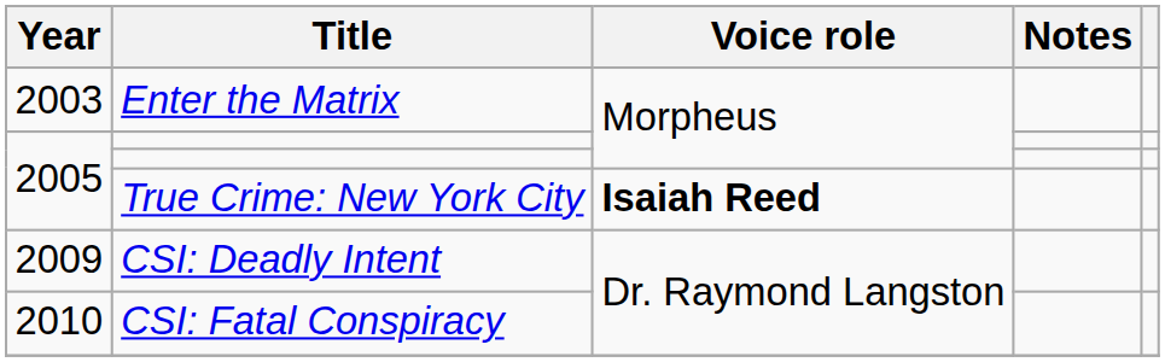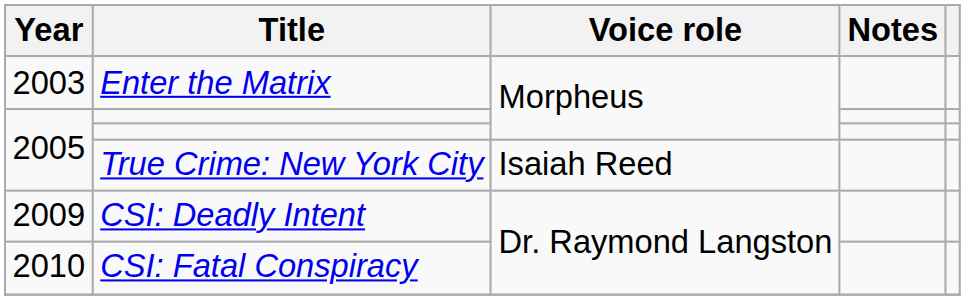True Crime: New York City | Voice role: bold -> normal
